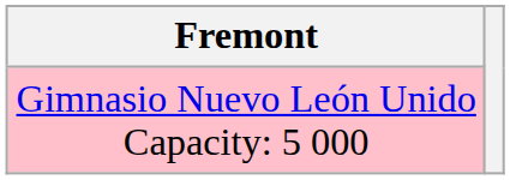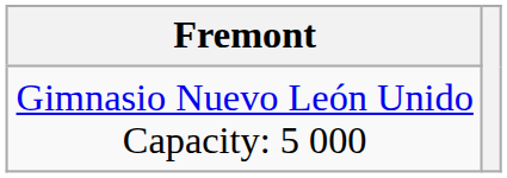Gimnasio Nuevo León Unido Capacity: 5 000 | Fremont: pink background -> no background
